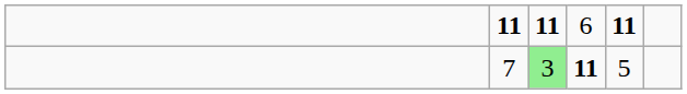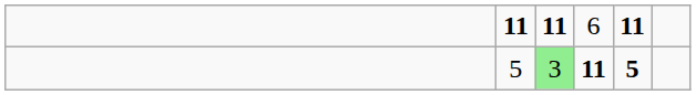row 2 | column 2: 7 -> 5
row 2 | column 5: normal -> bold
